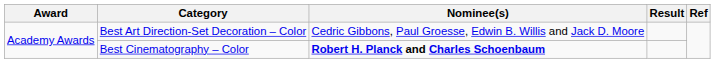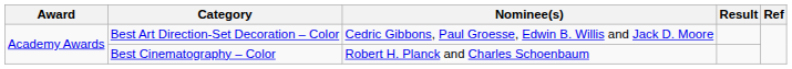Best Cinematography – Color | Nominee(s): bold -> normal
